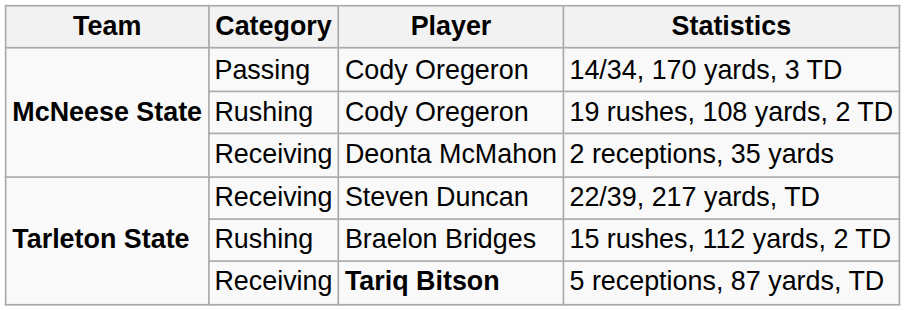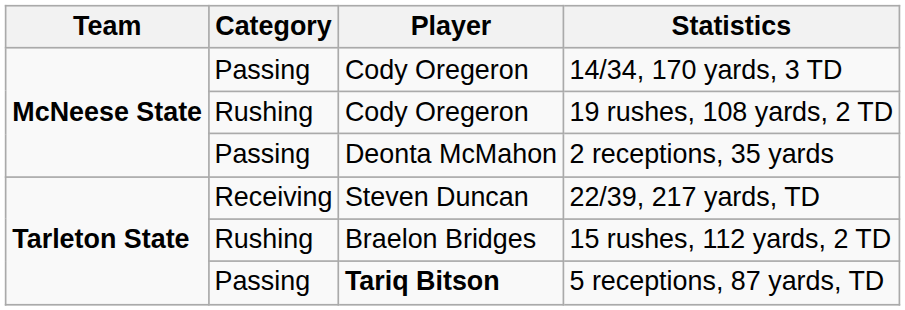2 receptions, 35 yards | Category: Receiving -> Passing
5 receptions, 87 yards, TD | Category: Receiving -> Passing
